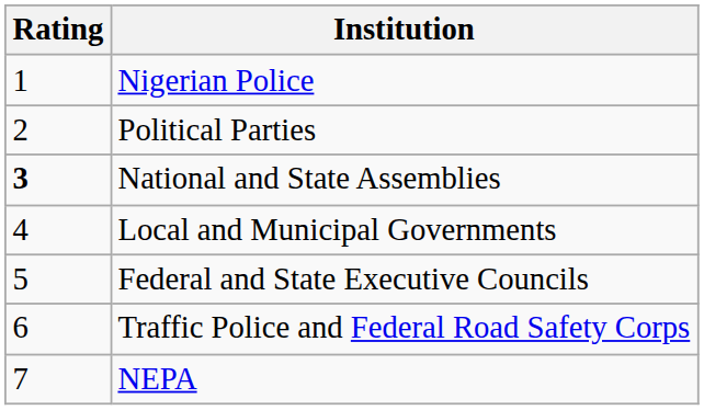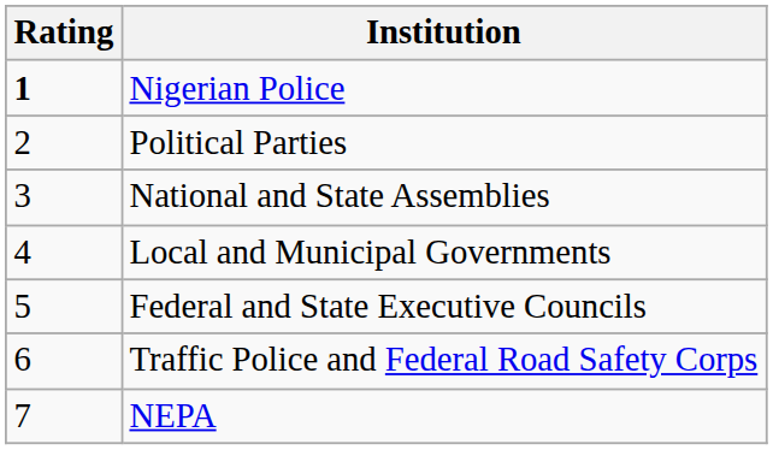Nigerian Police | Rating: normal -> bold
National and State Assemblies | Rating: bold -> normal
